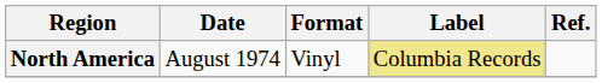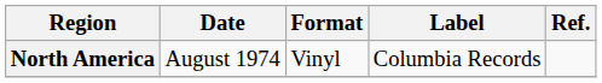North America | Label: khaki background -> no background
